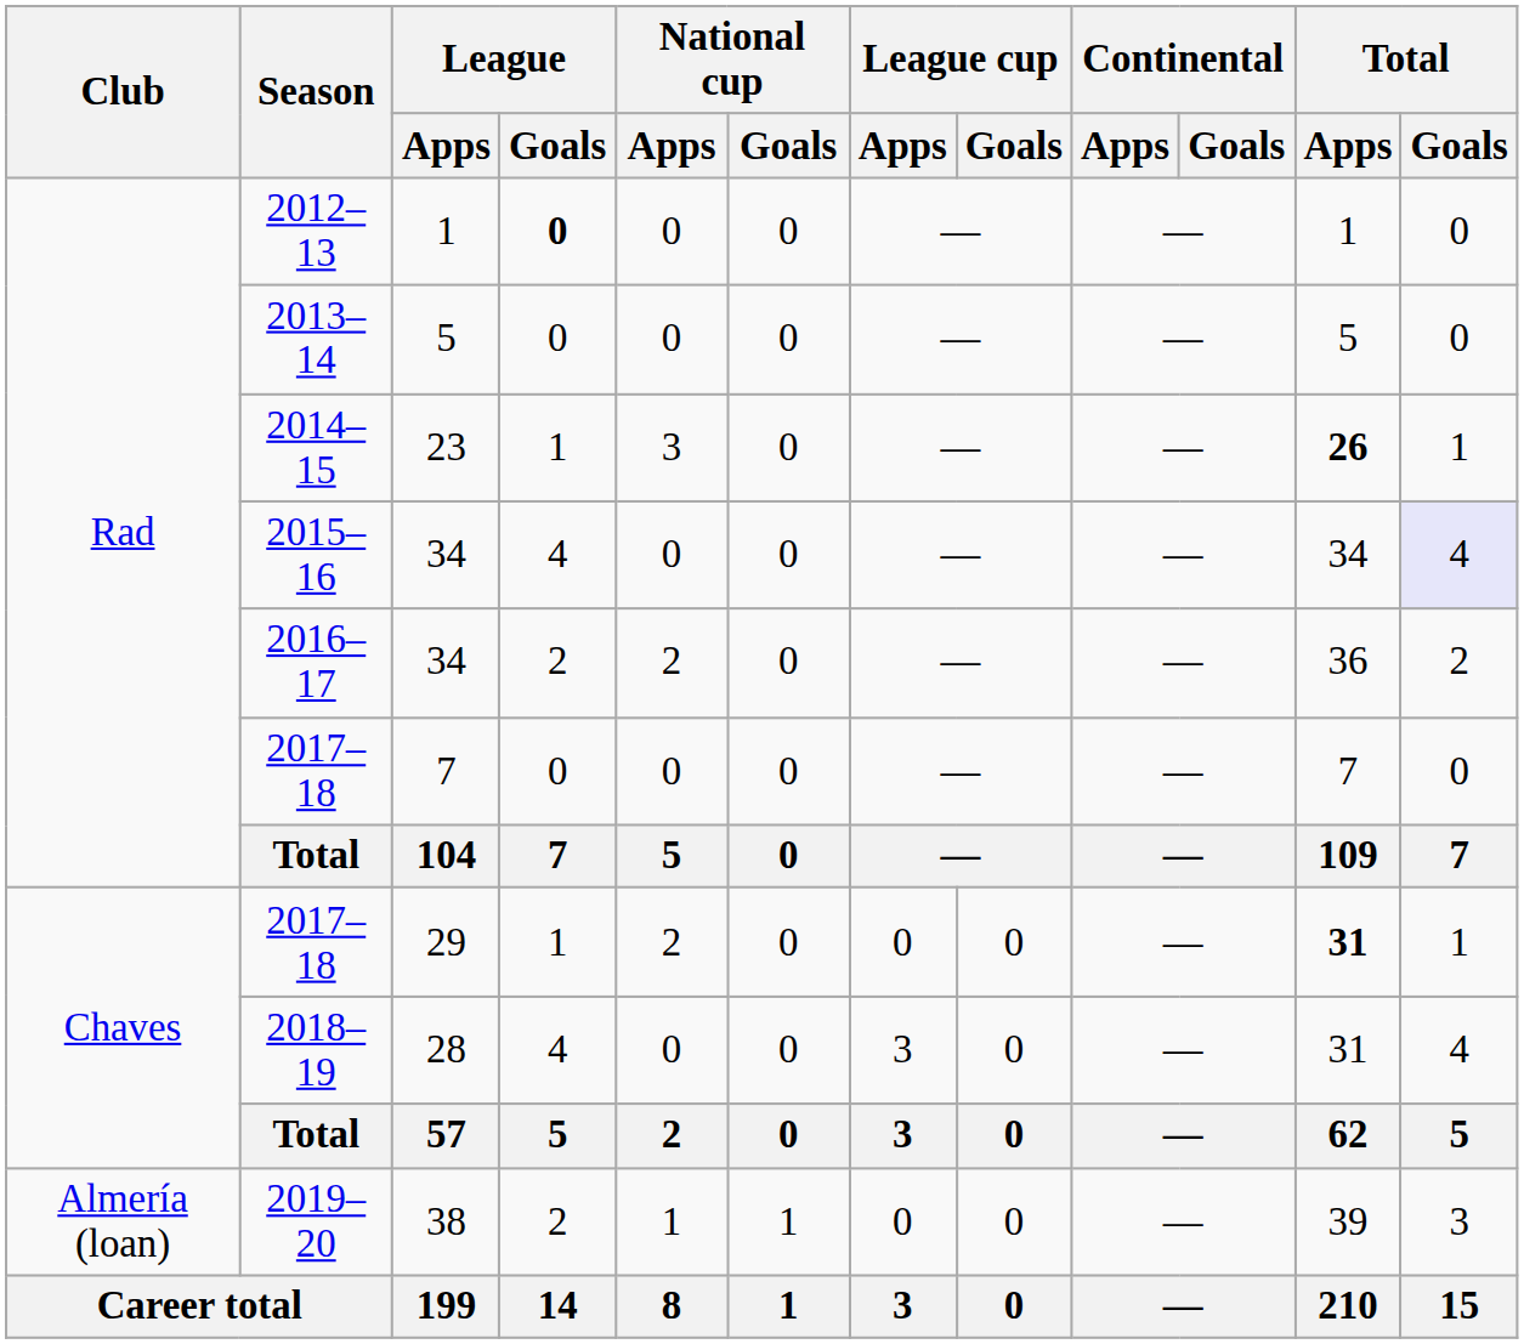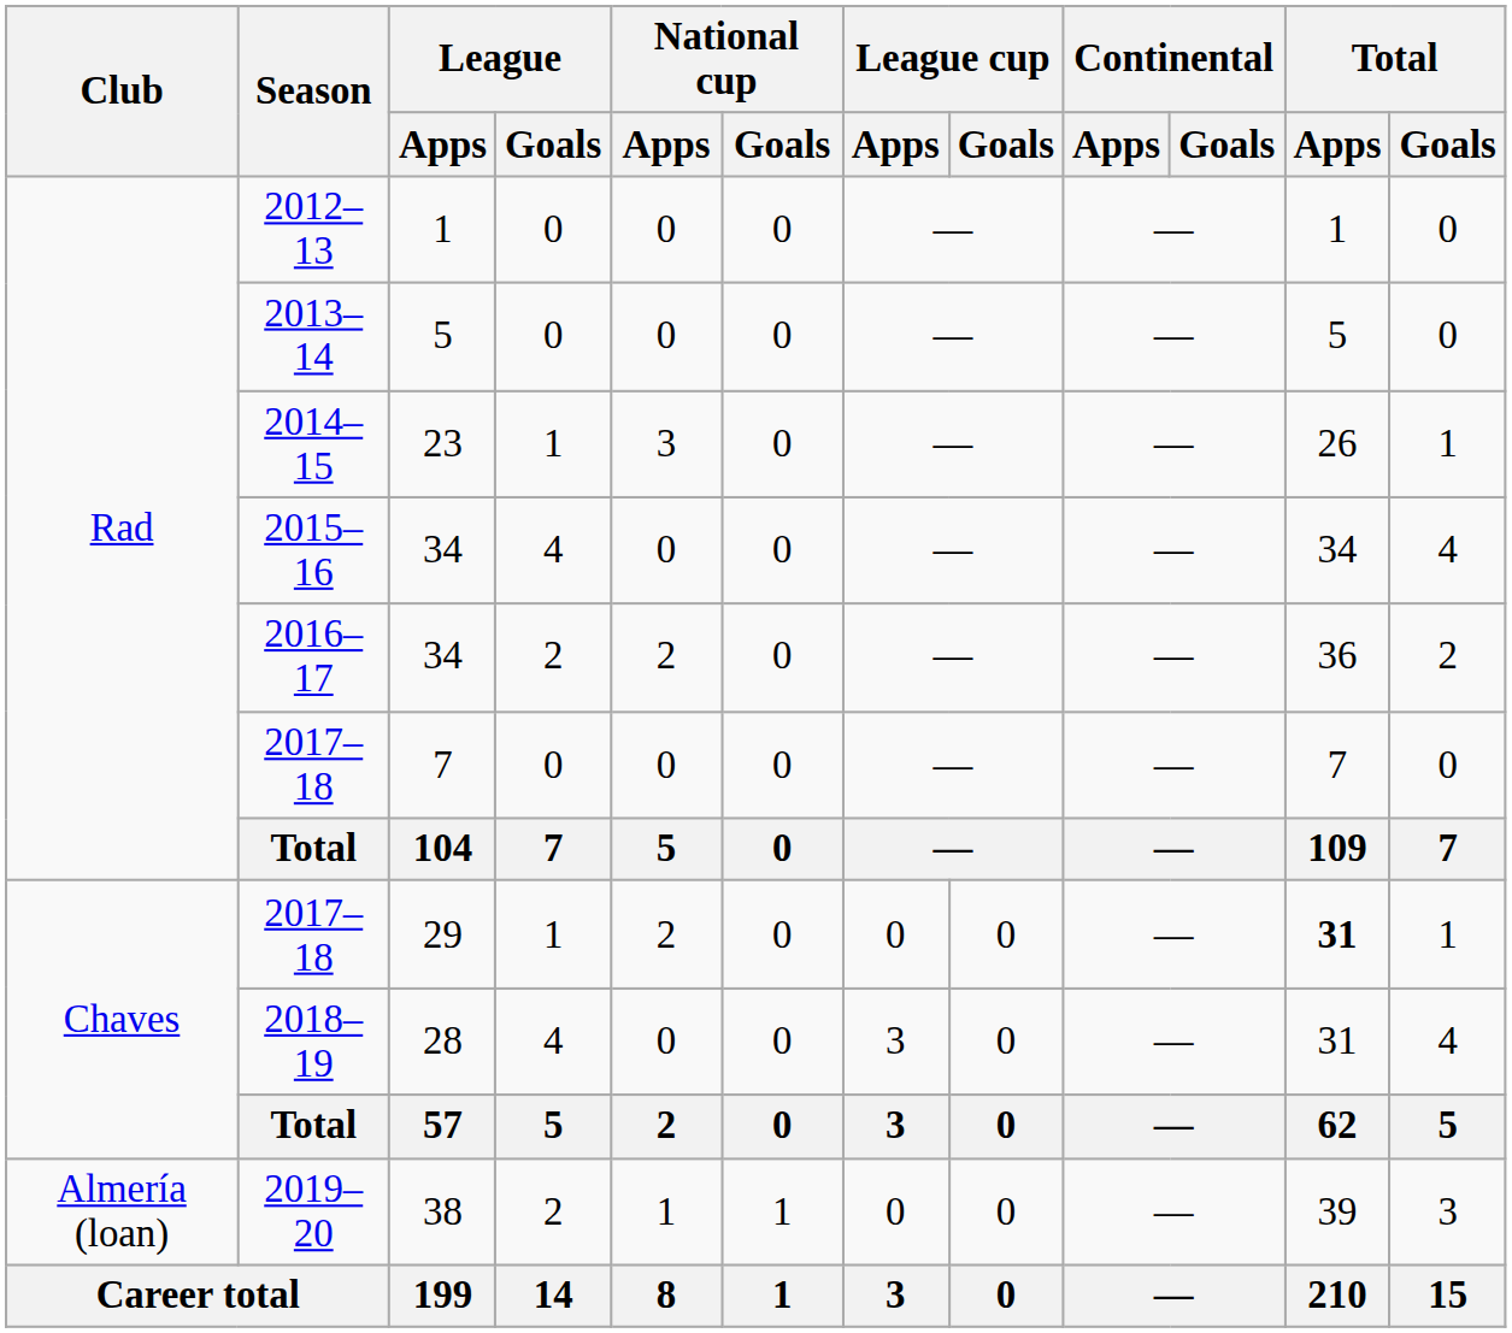2012–13 | League / Goals: bold -> normal
2014–15 | Total / Apps: bold -> normal
2015–16 | Total / Goals: lavender background -> no background
